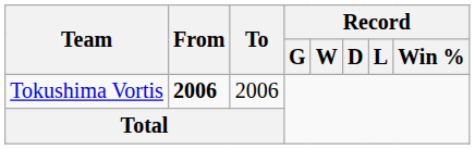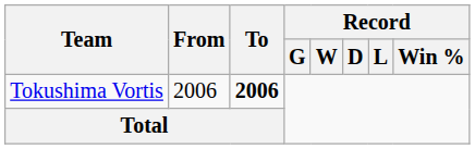Tokushima Vortis | From: bold -> normal
Tokushima Vortis | To: normal -> bold
